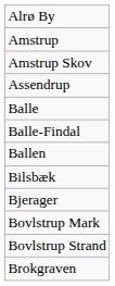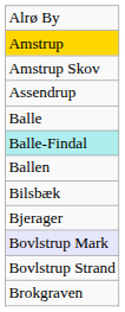row 2 | column 1: no background -> gold background
row 6 | column 1: no background -> paleturquoise background
row 10 | column 1: no background -> lavender background
